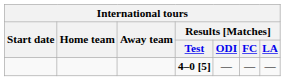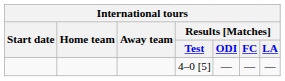row 4 | Results [Matches] / Test: bold -> normal
